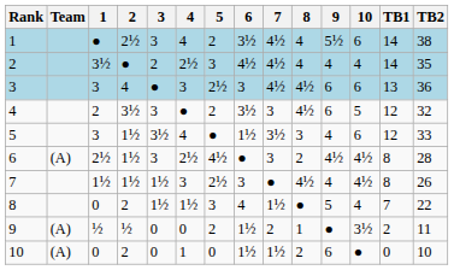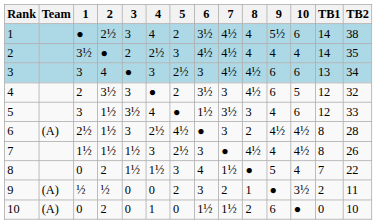row 4 | TB2: 36 -> 34
row 10 | 6: 1½ -> 3
